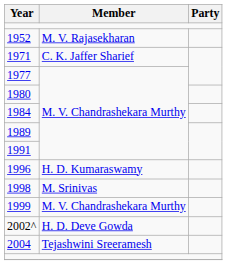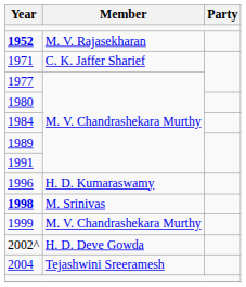1952 | Year: normal -> bold
1998 | Year: normal -> bold
